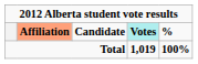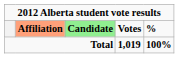row 2 | column 3: no background -> lightgreen background
row 2 | column 4: paleturquoise background -> no background
